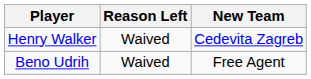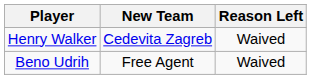columns swapped: Reason Left <-> New Team
